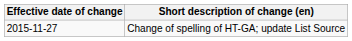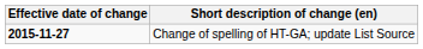Change of spelling of HT-GA; update List Source | Effective date of change: normal -> bold
